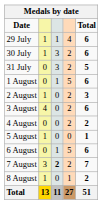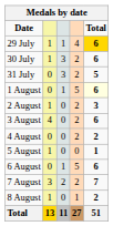29 July | Total: no background -> gold background
1 August | Total: no background -> lightyellow background
7 August | column 3: bold -> normal
